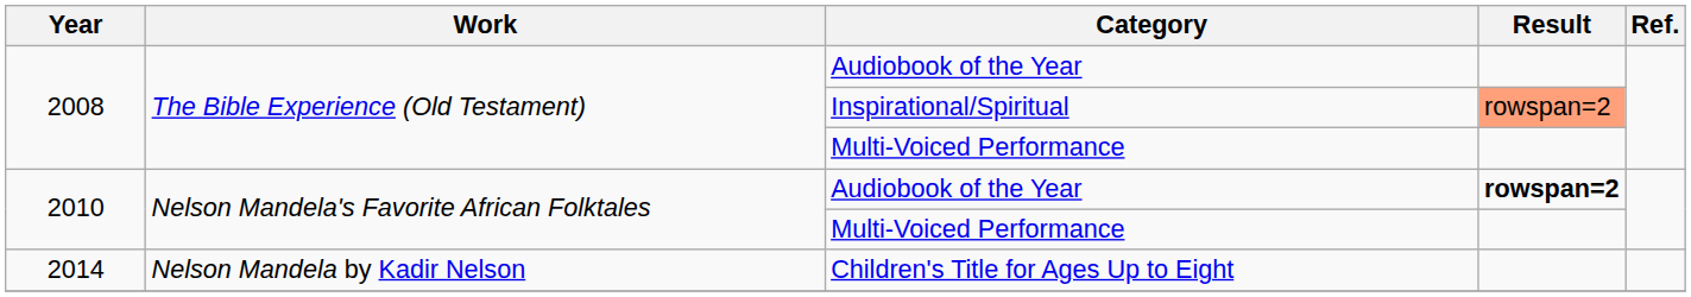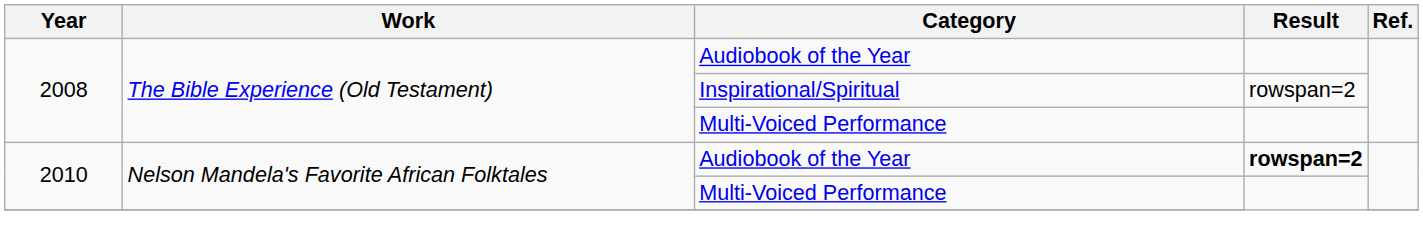Inspirational/Spiritual | Result: lightsalmon background -> no background
- row: 2014 | Nelson Mandela by Kadir Nelson | Children's Title for Ages Up to Eight
